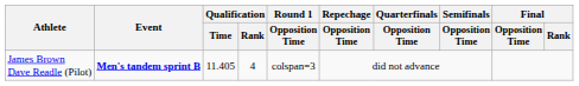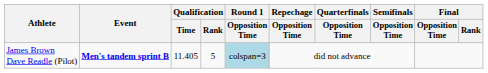James Brown Dave Readle (Pilot) | Qualification / Rank: 4 -> 5
James Brown Dave Readle (Pilot) | Round 1 / Opposition Time: no background -> lightblue background
